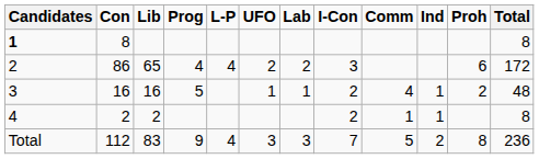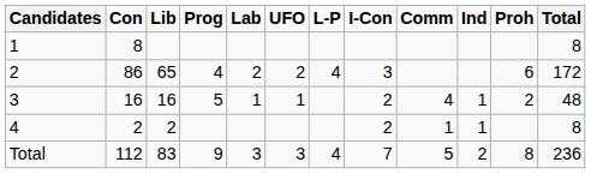columns swapped: L-P <-> Lab
row 2 | Candidates: bold -> normal
